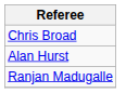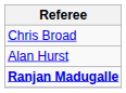row 4 | column 1: normal -> bold
